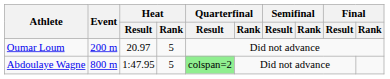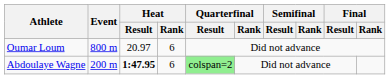Oumar Loum | Event: 200 m -> 800 m
Oumar Loum | Heat / Rank: 5 -> 6
Abdoulaye Wagne | Event: 800 m -> 200 m
Abdoulaye Wagne | Heat / Result: normal -> bold
Abdoulaye Wagne | Heat / Rank: 5 -> 6
